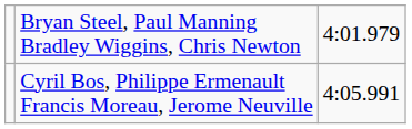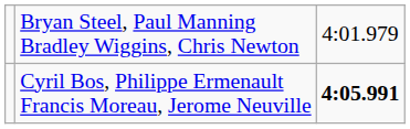row 2 | column 3: normal -> bold
